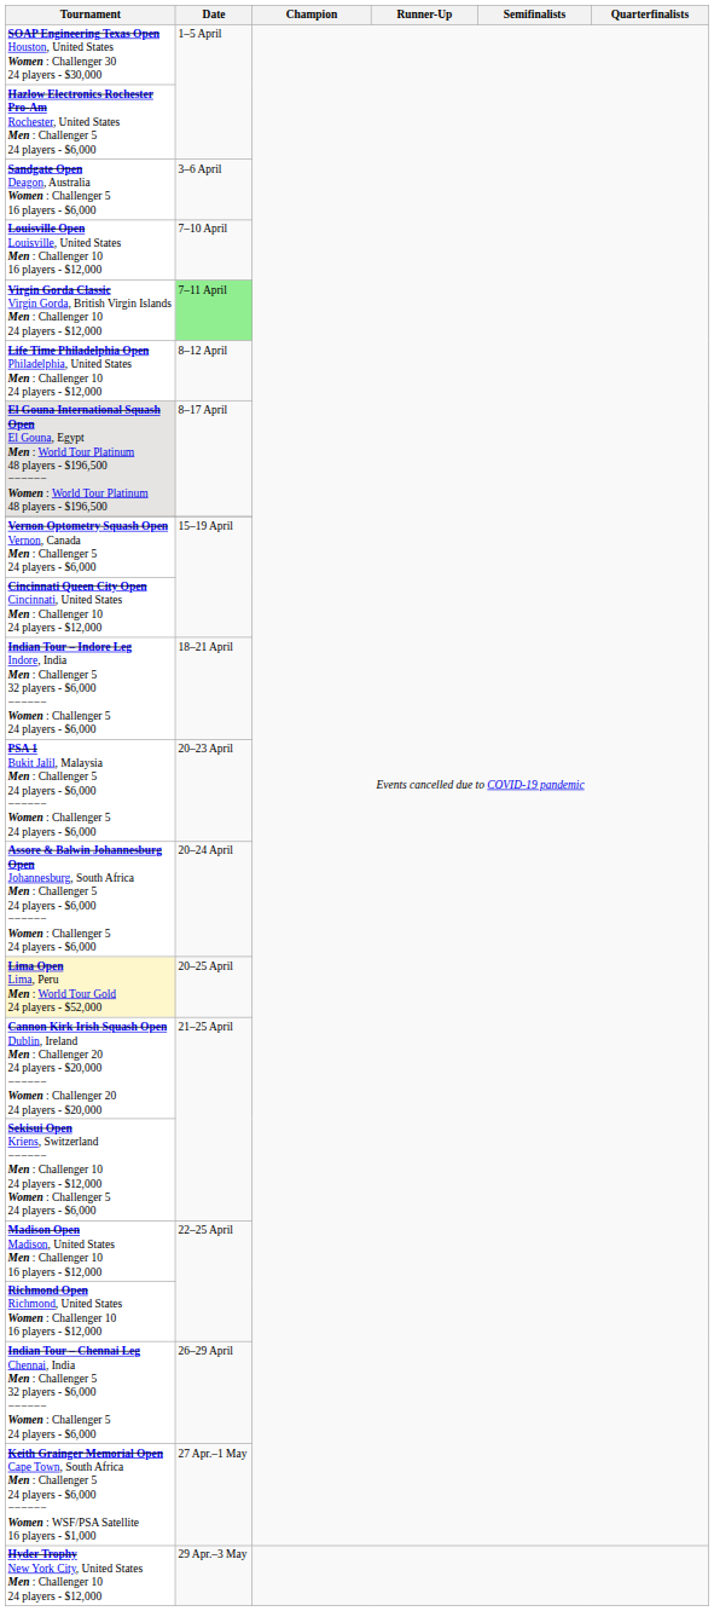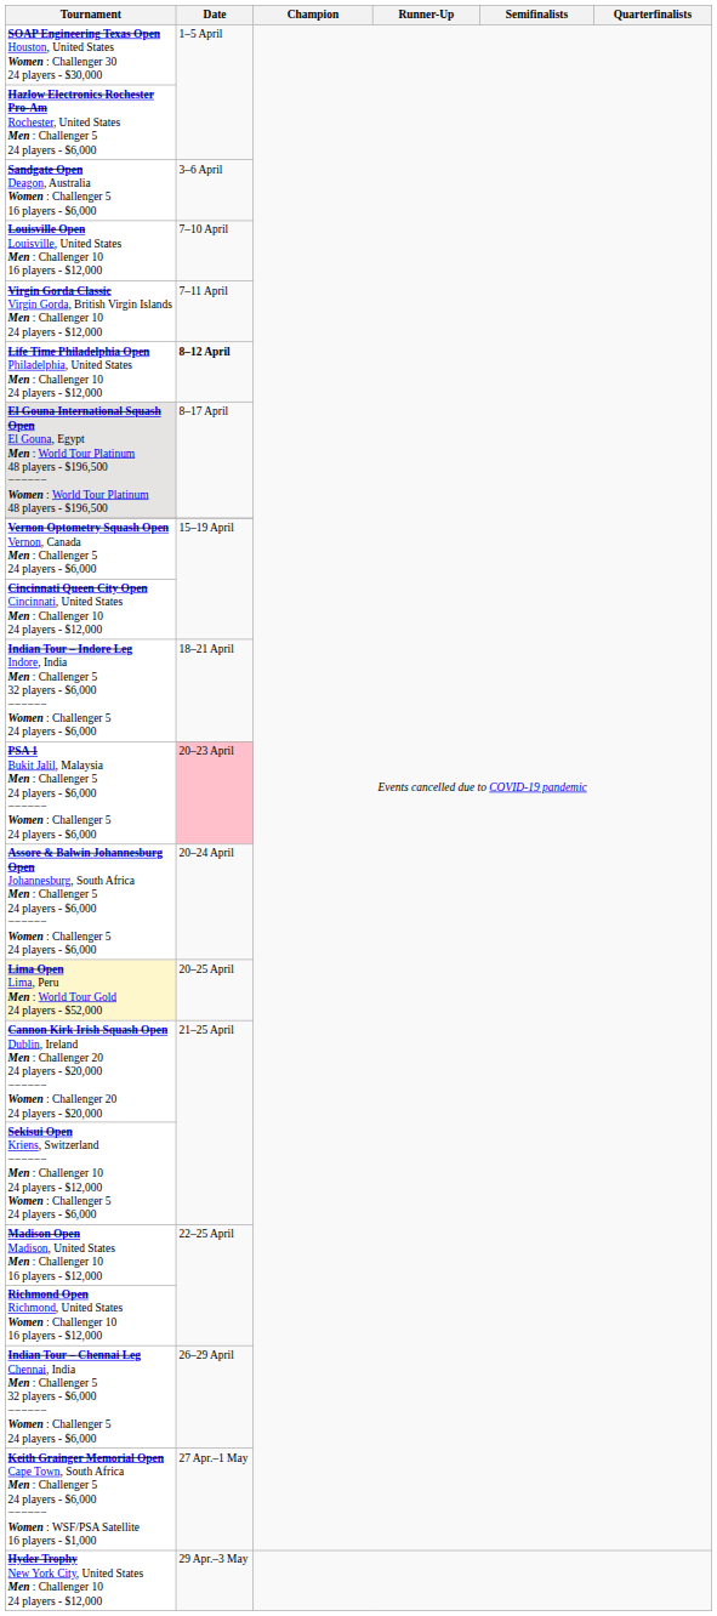row 6 | Date: lightgreen background -> no background
row 7 | Date: normal -> bold
row 12 | Date: no background -> pink background
